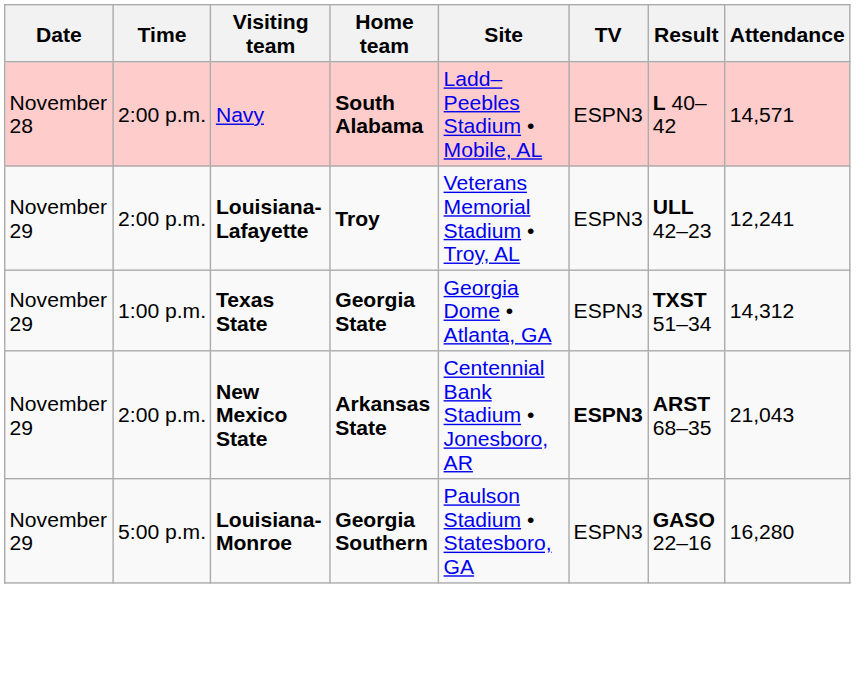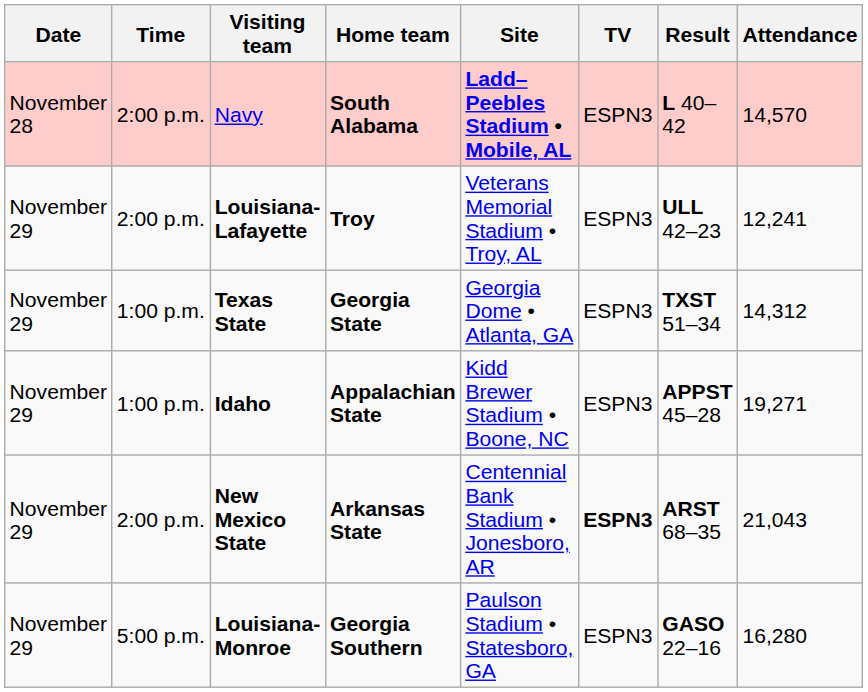Navy | Site: normal -> bold
Navy | Attendance: 14,571 -> 14,570
+ row: November 29 | 1:00 p.m. | Idaho | Appalachian State | Kidd Brewer Stadium • Boone, NC | ESPN3 | APPST 45–28 | 19,271
